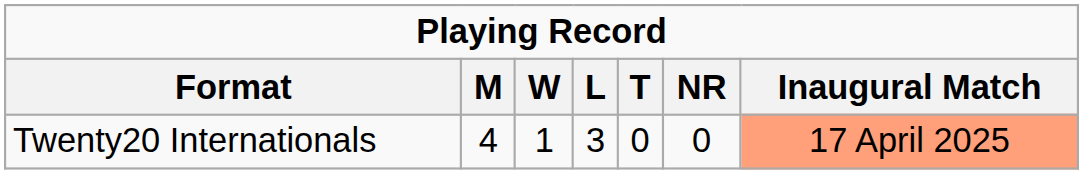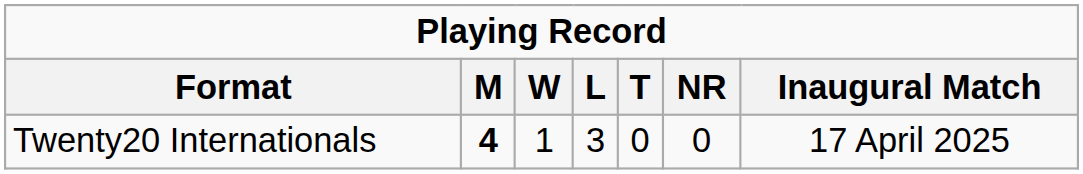Twenty20 Internationals | M: normal -> bold
Twenty20 Internationals | Inaugural Match: lightsalmon background -> no background
